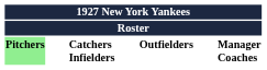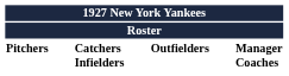Pitchers | column 1: lightgreen background -> no background
